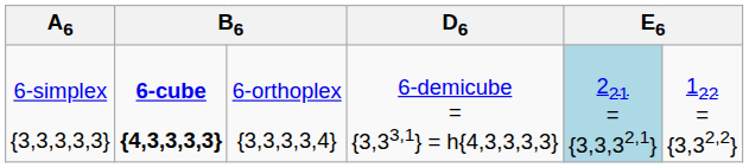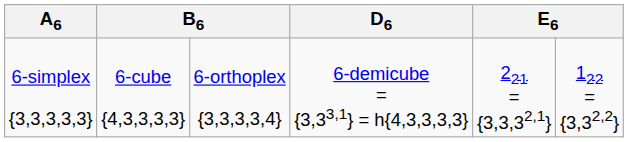6-simplex {3,3,3,3,3} | column 2: bold -> normal
6-simplex {3,3,3,3,3} | column 5: lightblue background -> no background
